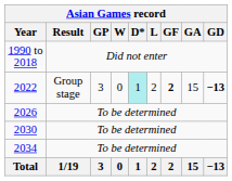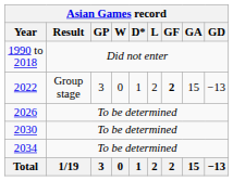2022 | D*: paleturquoise background -> no background
2022 | GD: bold -> normal
